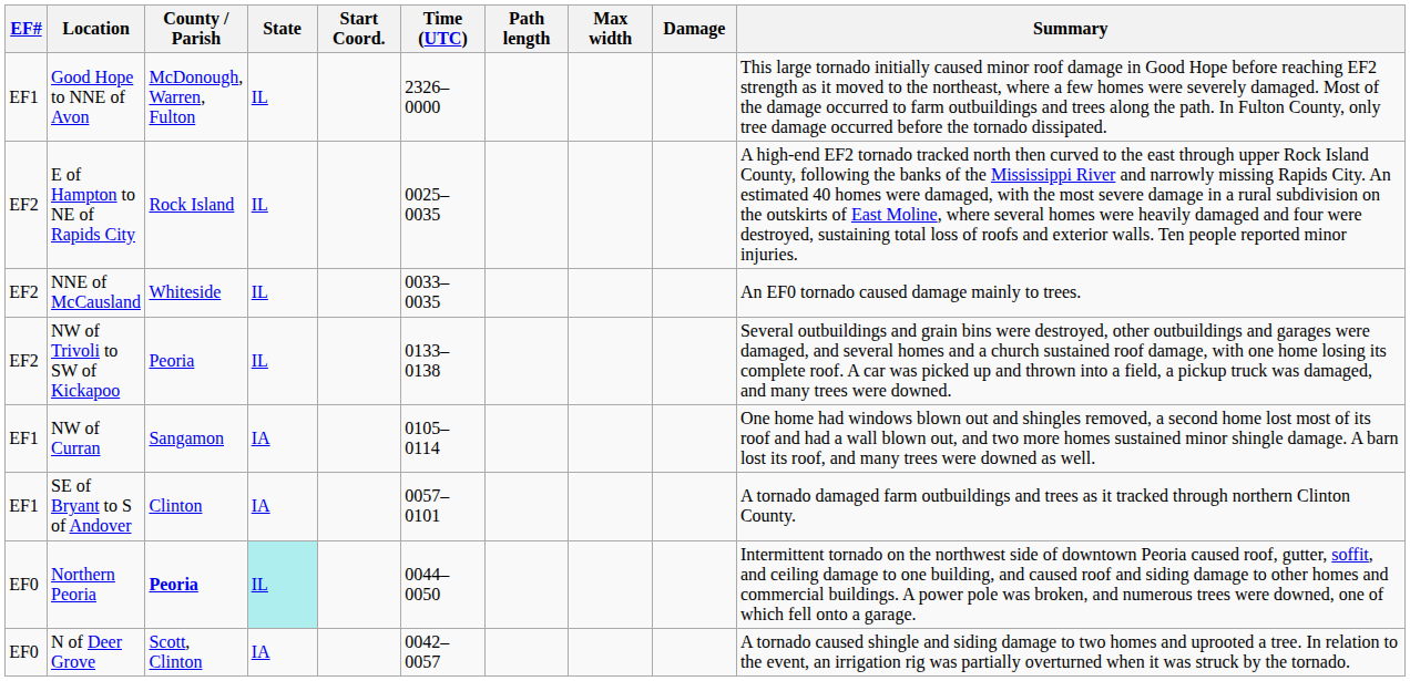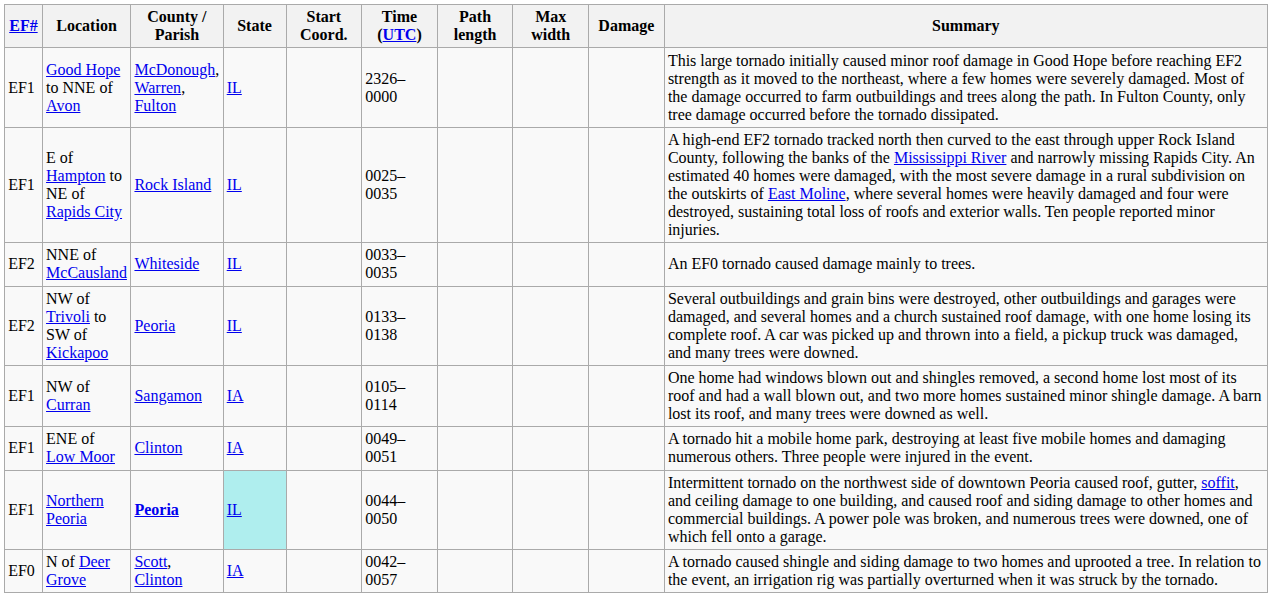E of Hampton to NE of Rapids City | EF#: EF2 -> EF1
+ row: EF1 | ENE of Low Moor | Clinton | IA | 0049–0051 | A tornado hit a mobile home park, destroying at least five mobile homes and damaging numerous others. Three people were injured in the event.
- row: EF1 | SE of Bryant to S of Andover | Clinton | IA | 0057–0101 | A tornado damaged farm outbuildings and trees as it tracked through northern Clinton County.
Northern Peoria | EF#: EF0 -> EF1
